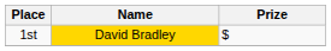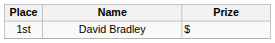1st | Name: gold background -> no background
